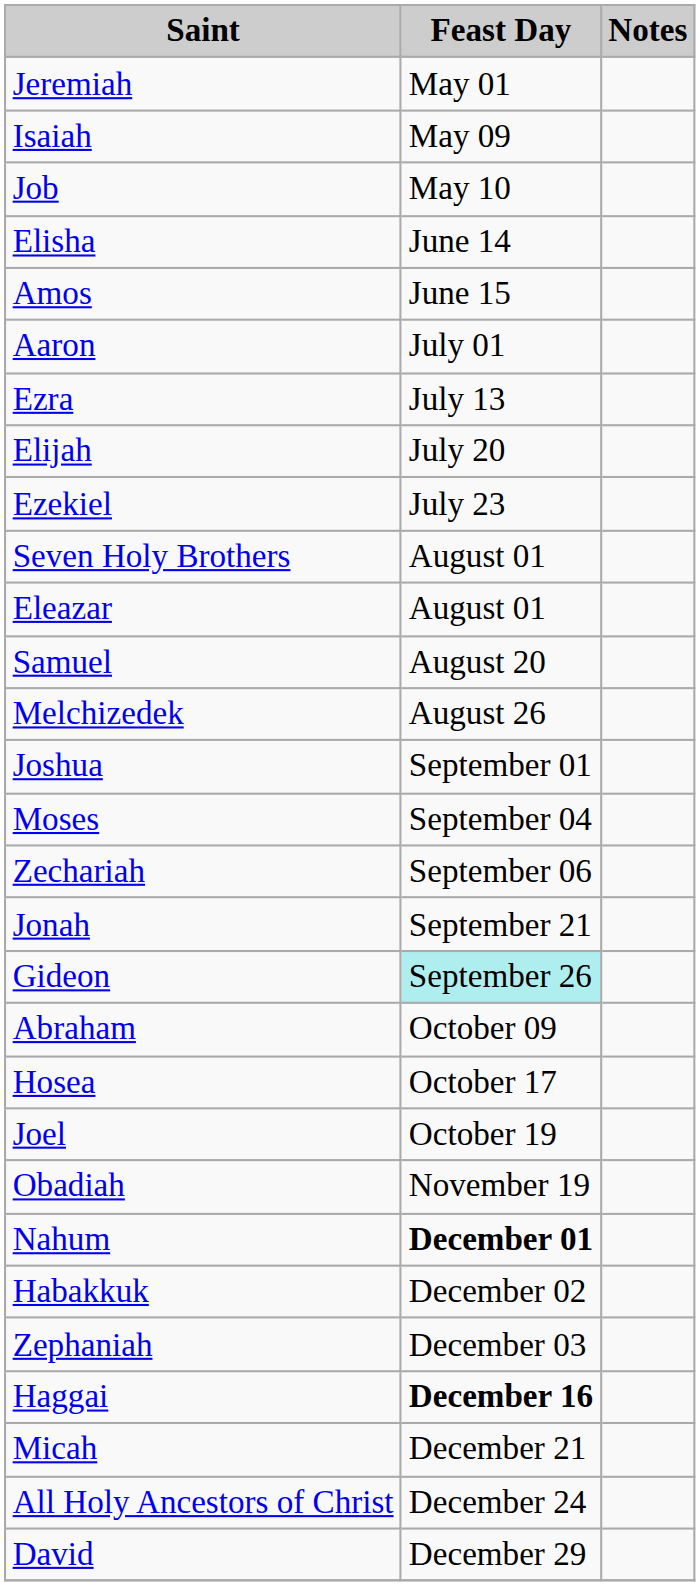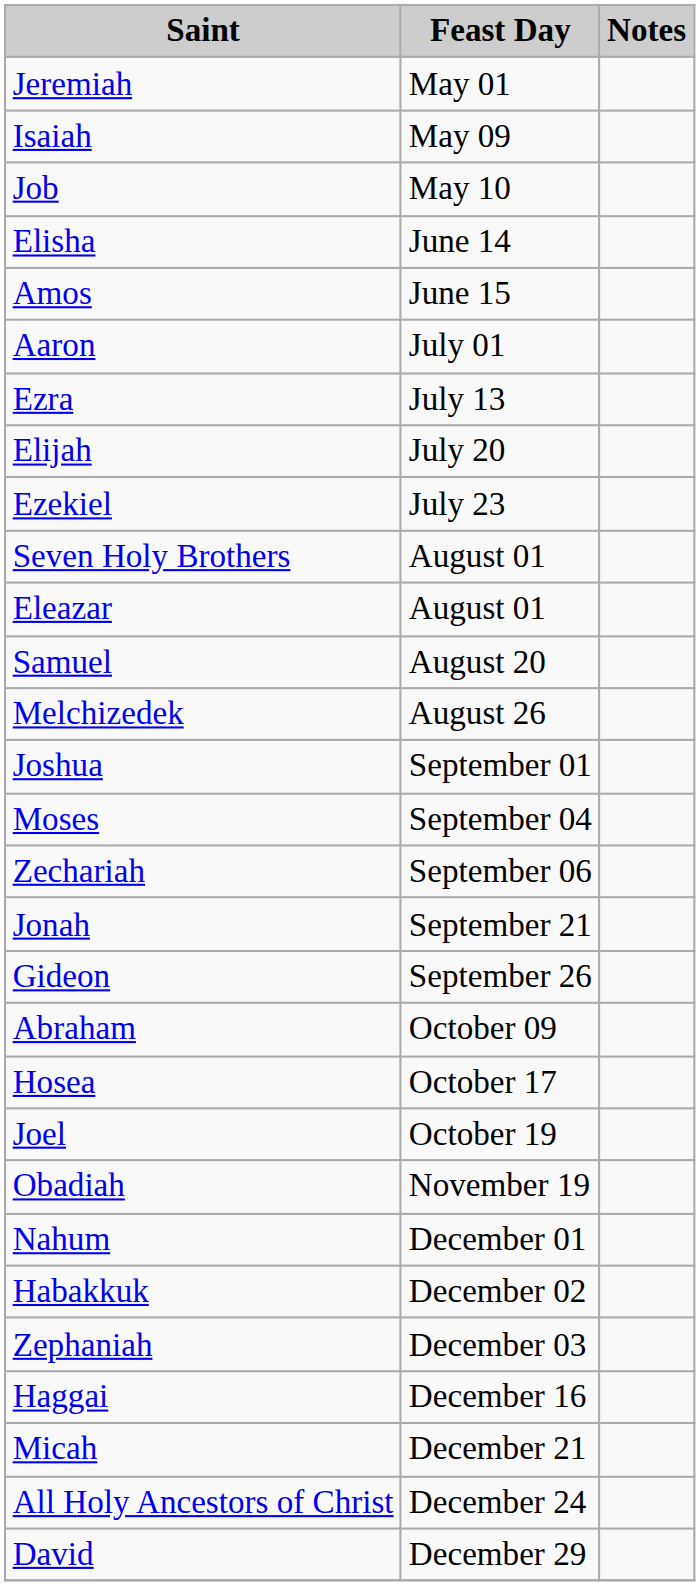Gideon | Feast Day: paleturquoise background -> no background
Nahum | Feast Day: bold -> normal
Haggai | Feast Day: bold -> normal
